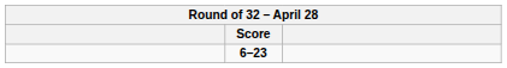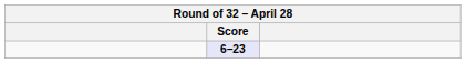row 3 | Score: no background -> lavender background
